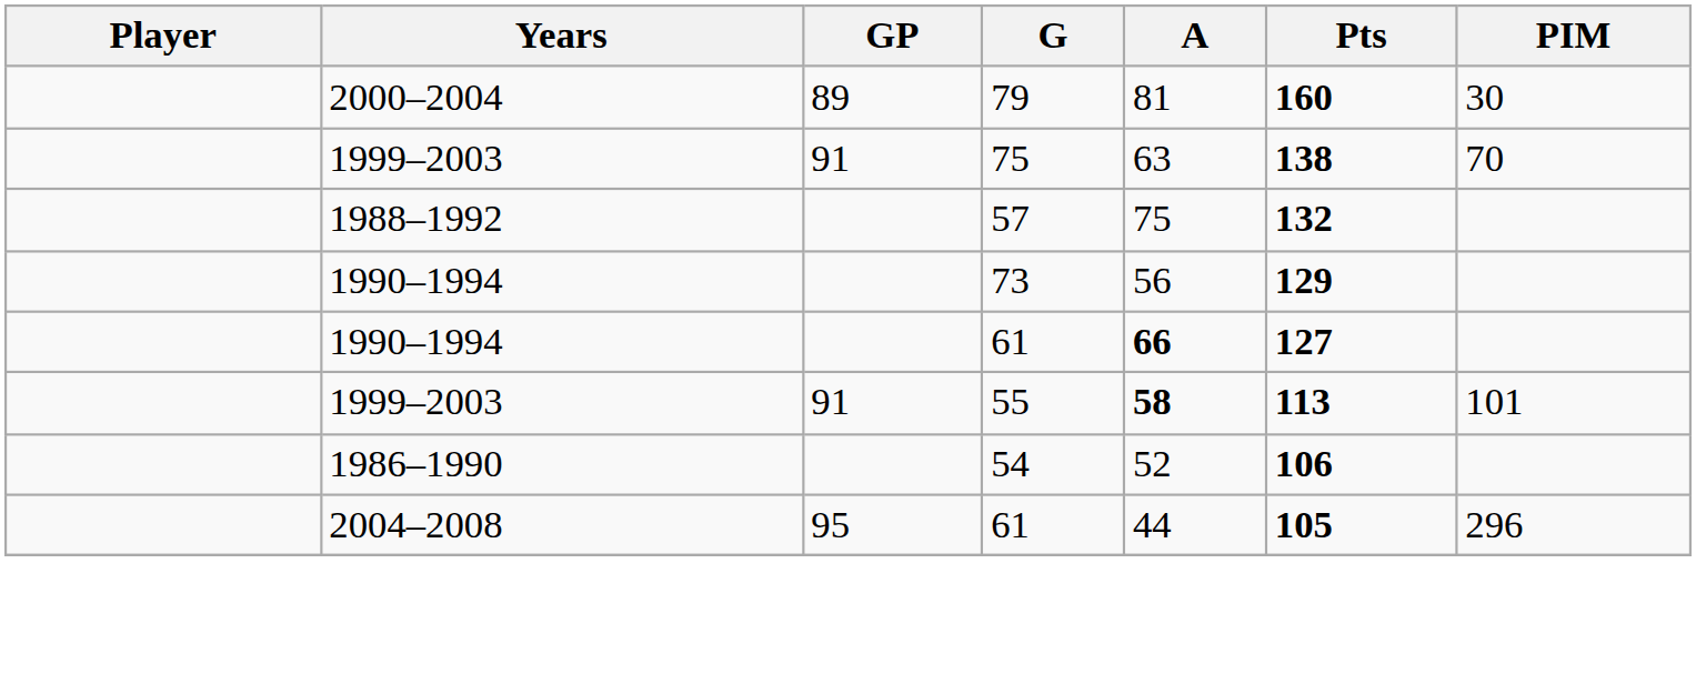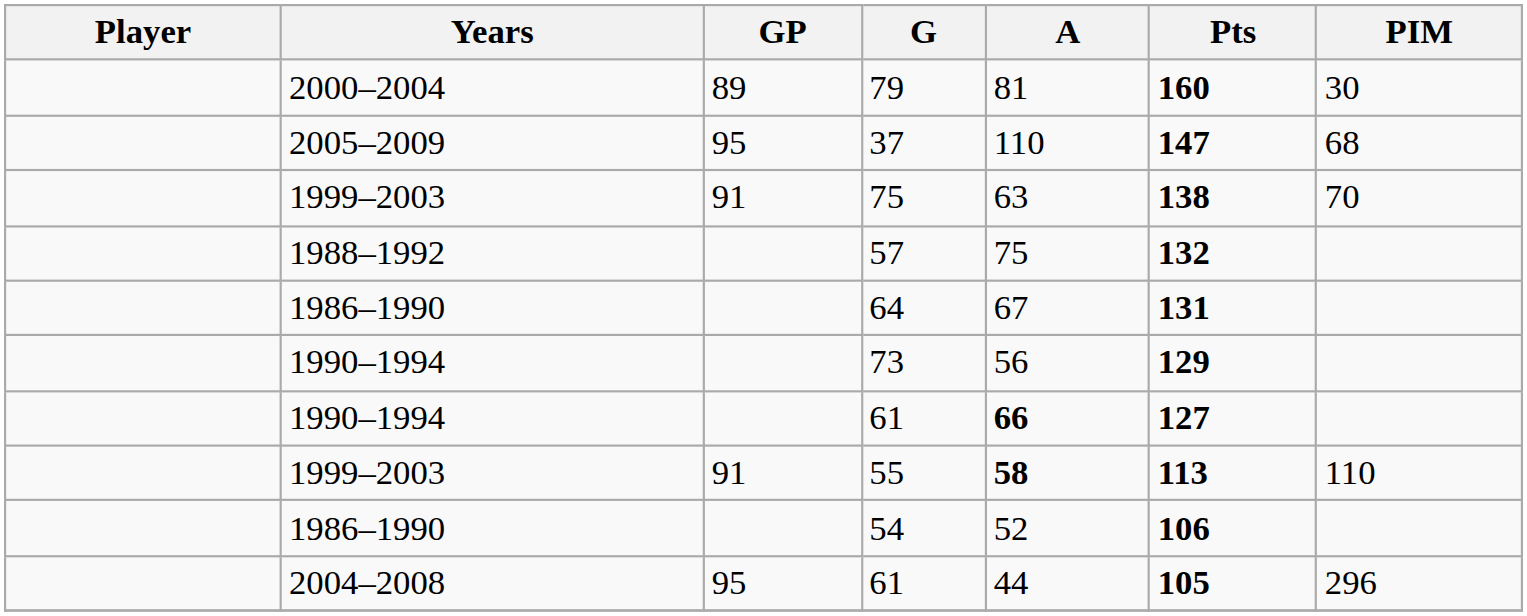+ row: 2005–2009 | 95 | 37 | 110 | 147 | 68
+ row: 1986–1990 | 64 | 67 | 131
55 | PIM: 101 -> 110
